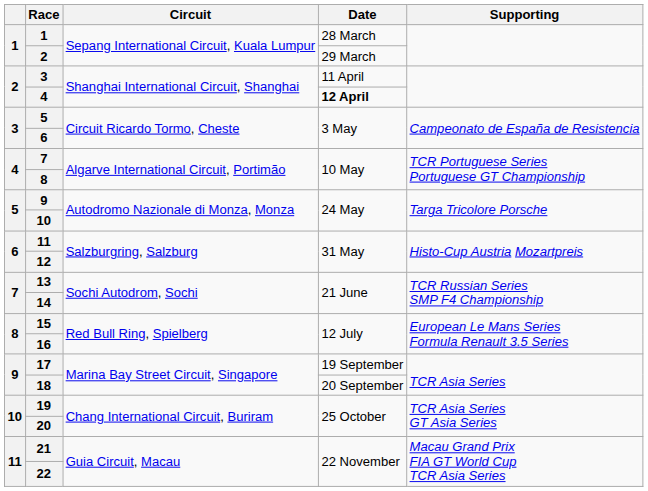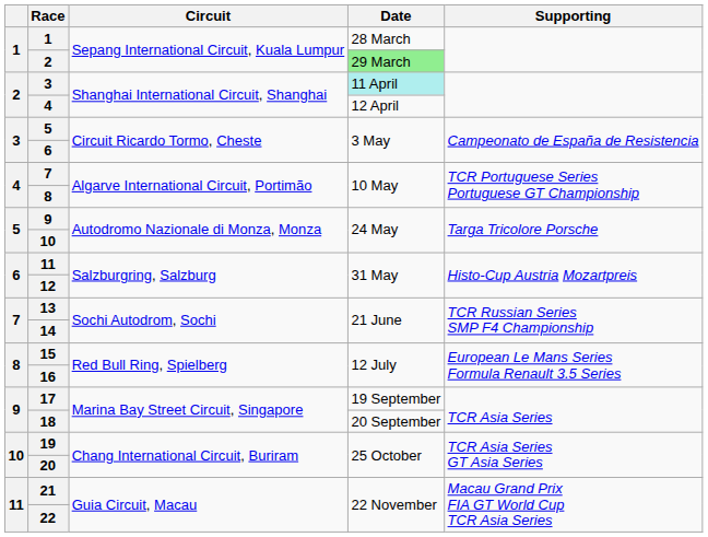29 March | Date: no background -> lightgreen background
11 April | Date: no background -> paleturquoise background
12 April | Date: bold -> normal
